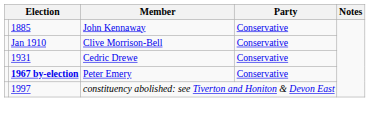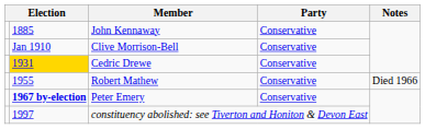Cedric Drewe | column 2: no background -> gold background
+ row: 1955 | Robert Mathew | Conservative | Died 1966
